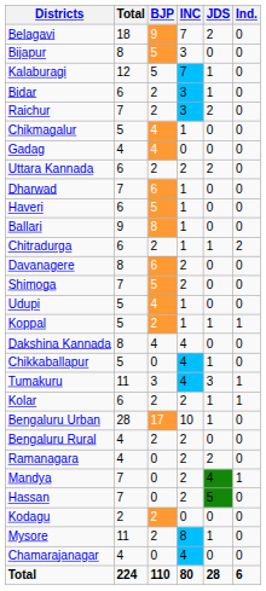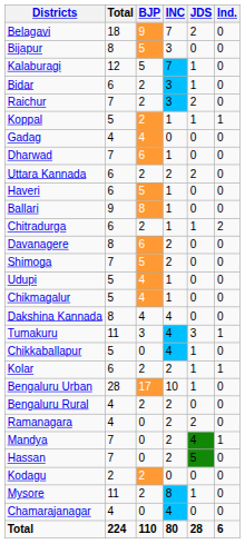rows swapped: Koppal <-> Chikmagalur
rows swapped: Dharwad <-> Uttara Kannada
rows swapped: Tumakuru <-> Chikkaballapur
